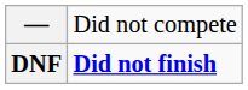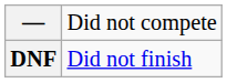DNF | column 2: bold -> normal
